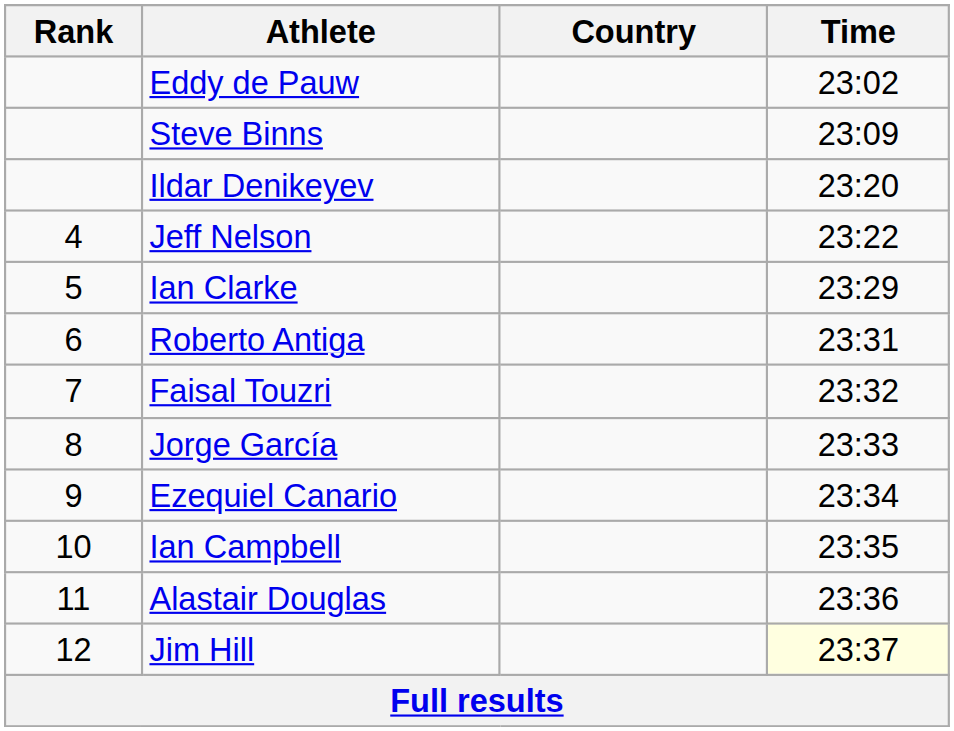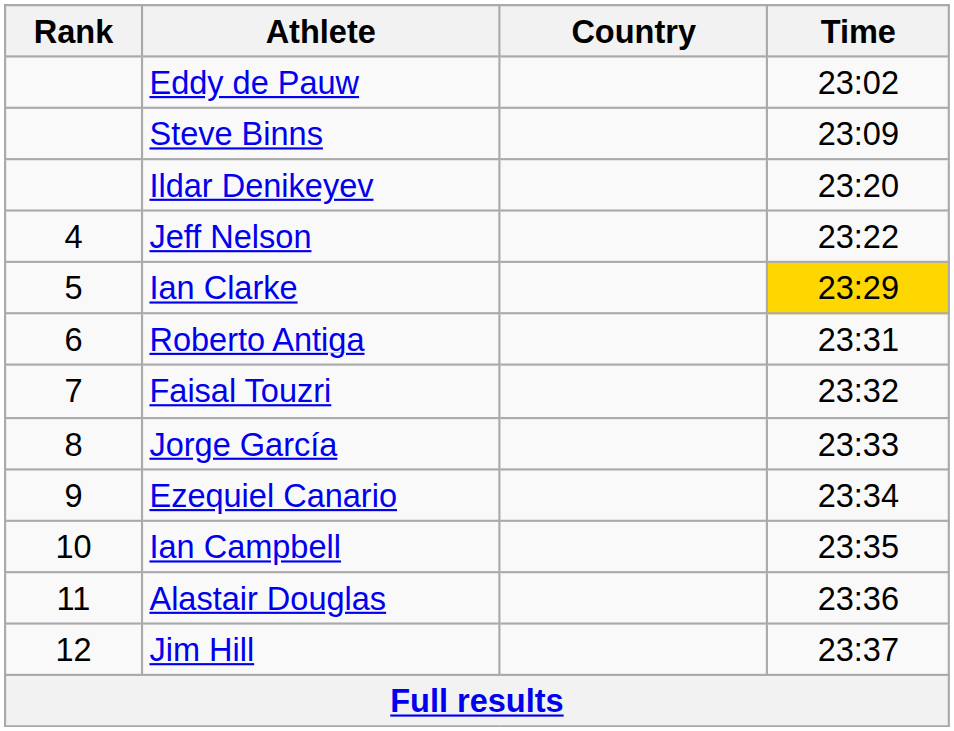Ian Clarke | Time: no background -> gold background
Jim Hill | Time: lightyellow background -> no background
